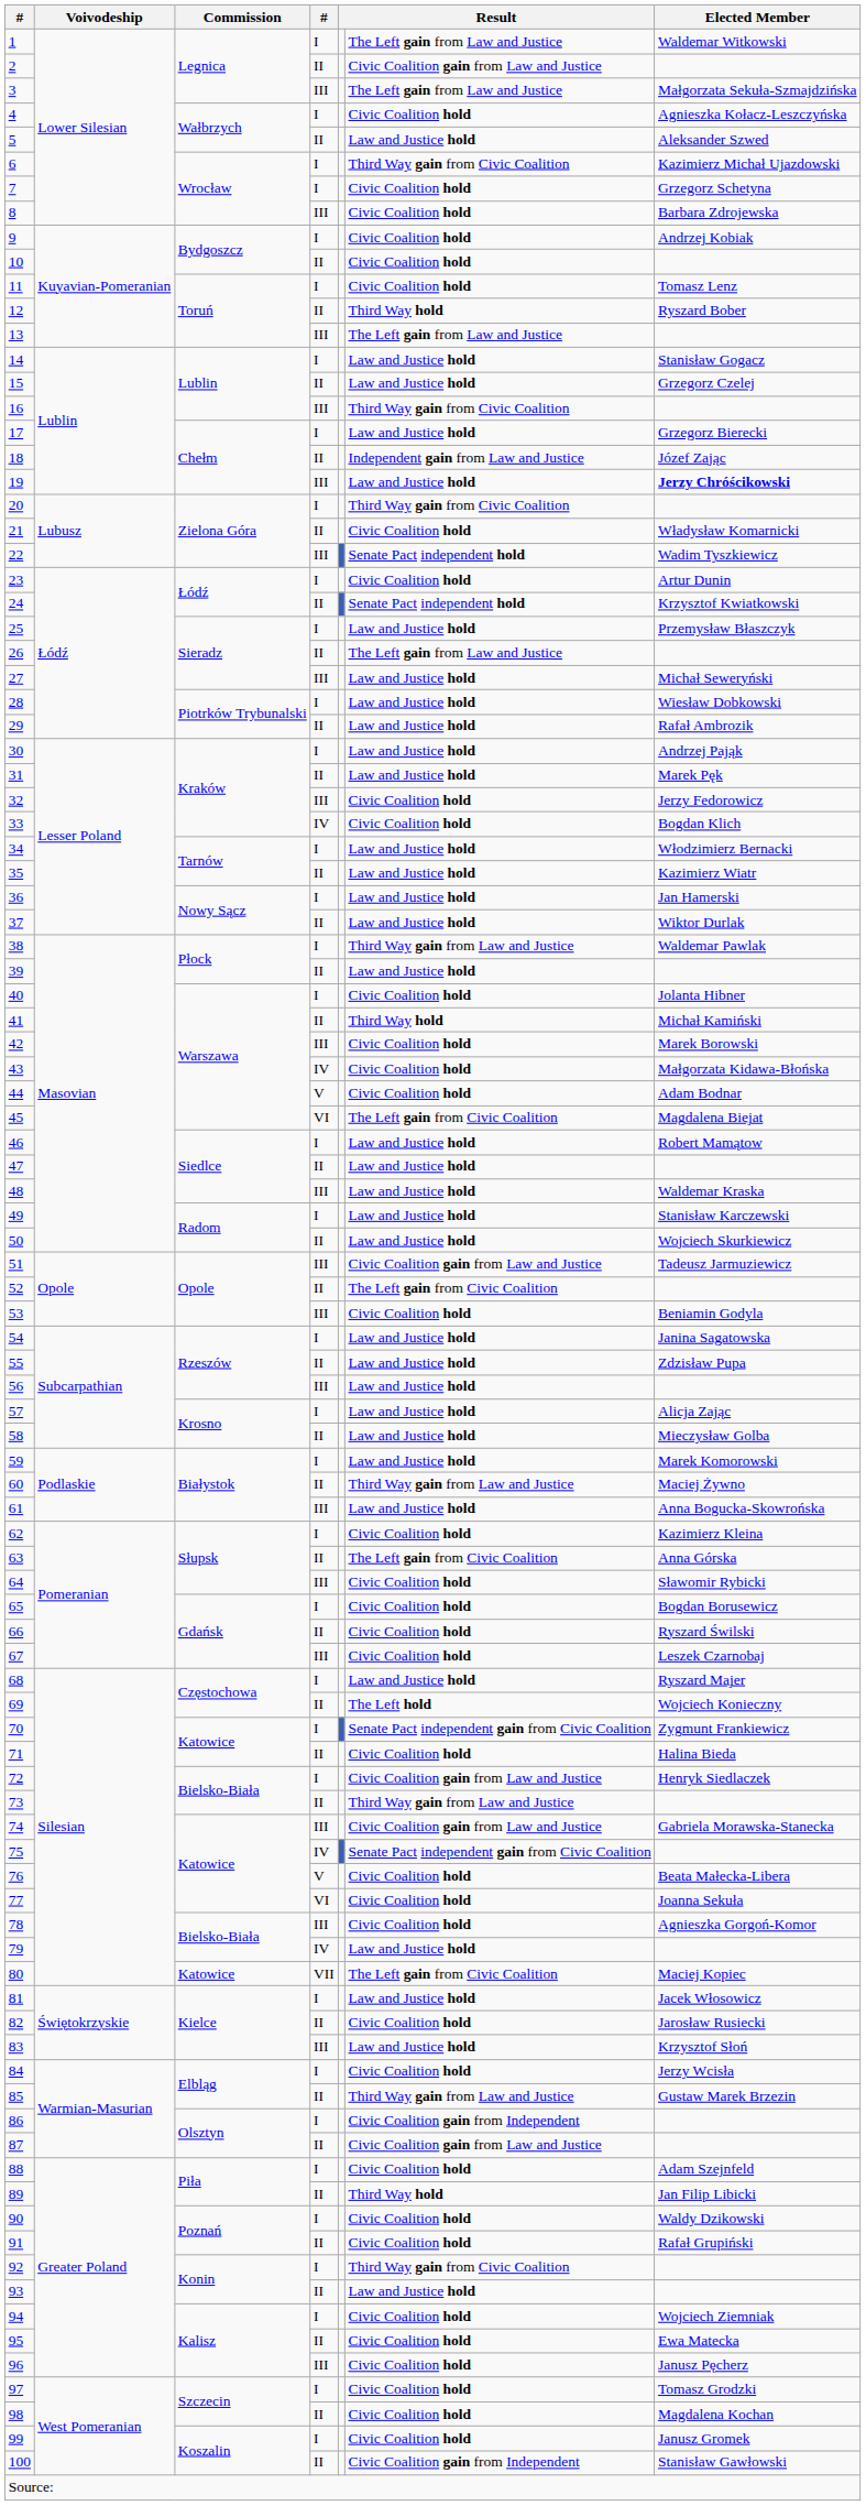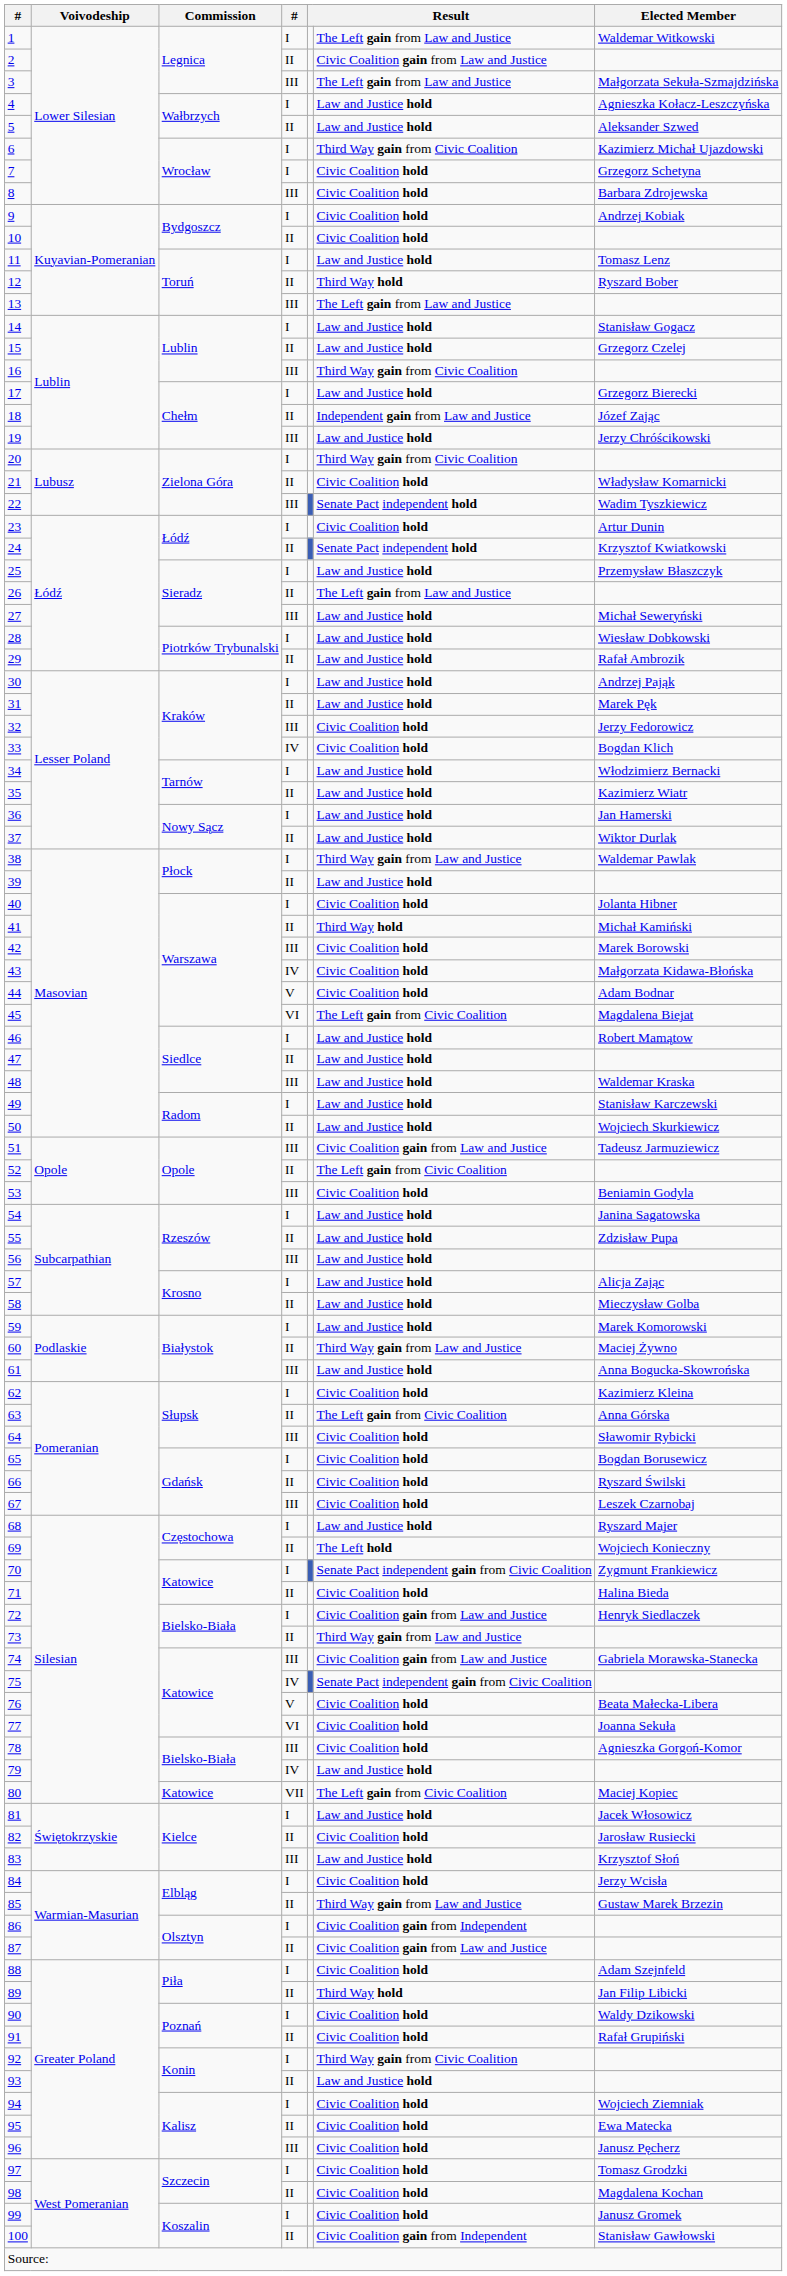4 | column 6: Civic Coalition hold -> Law and Justice hold
11 | column 6: Civic Coalition hold -> Law and Justice hold
19 | Elected Member: bold -> normal
